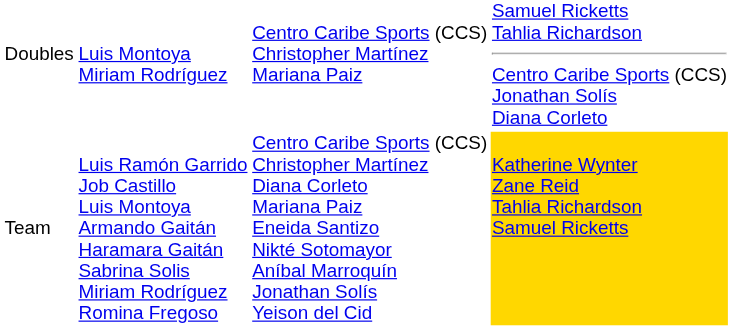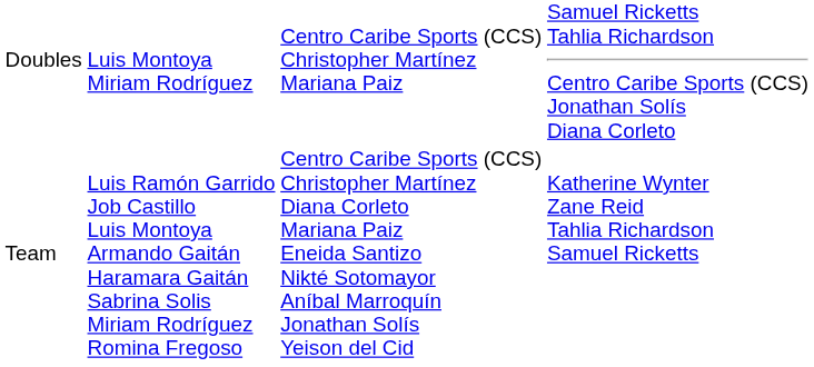Team | column 4: gold background -> no background
